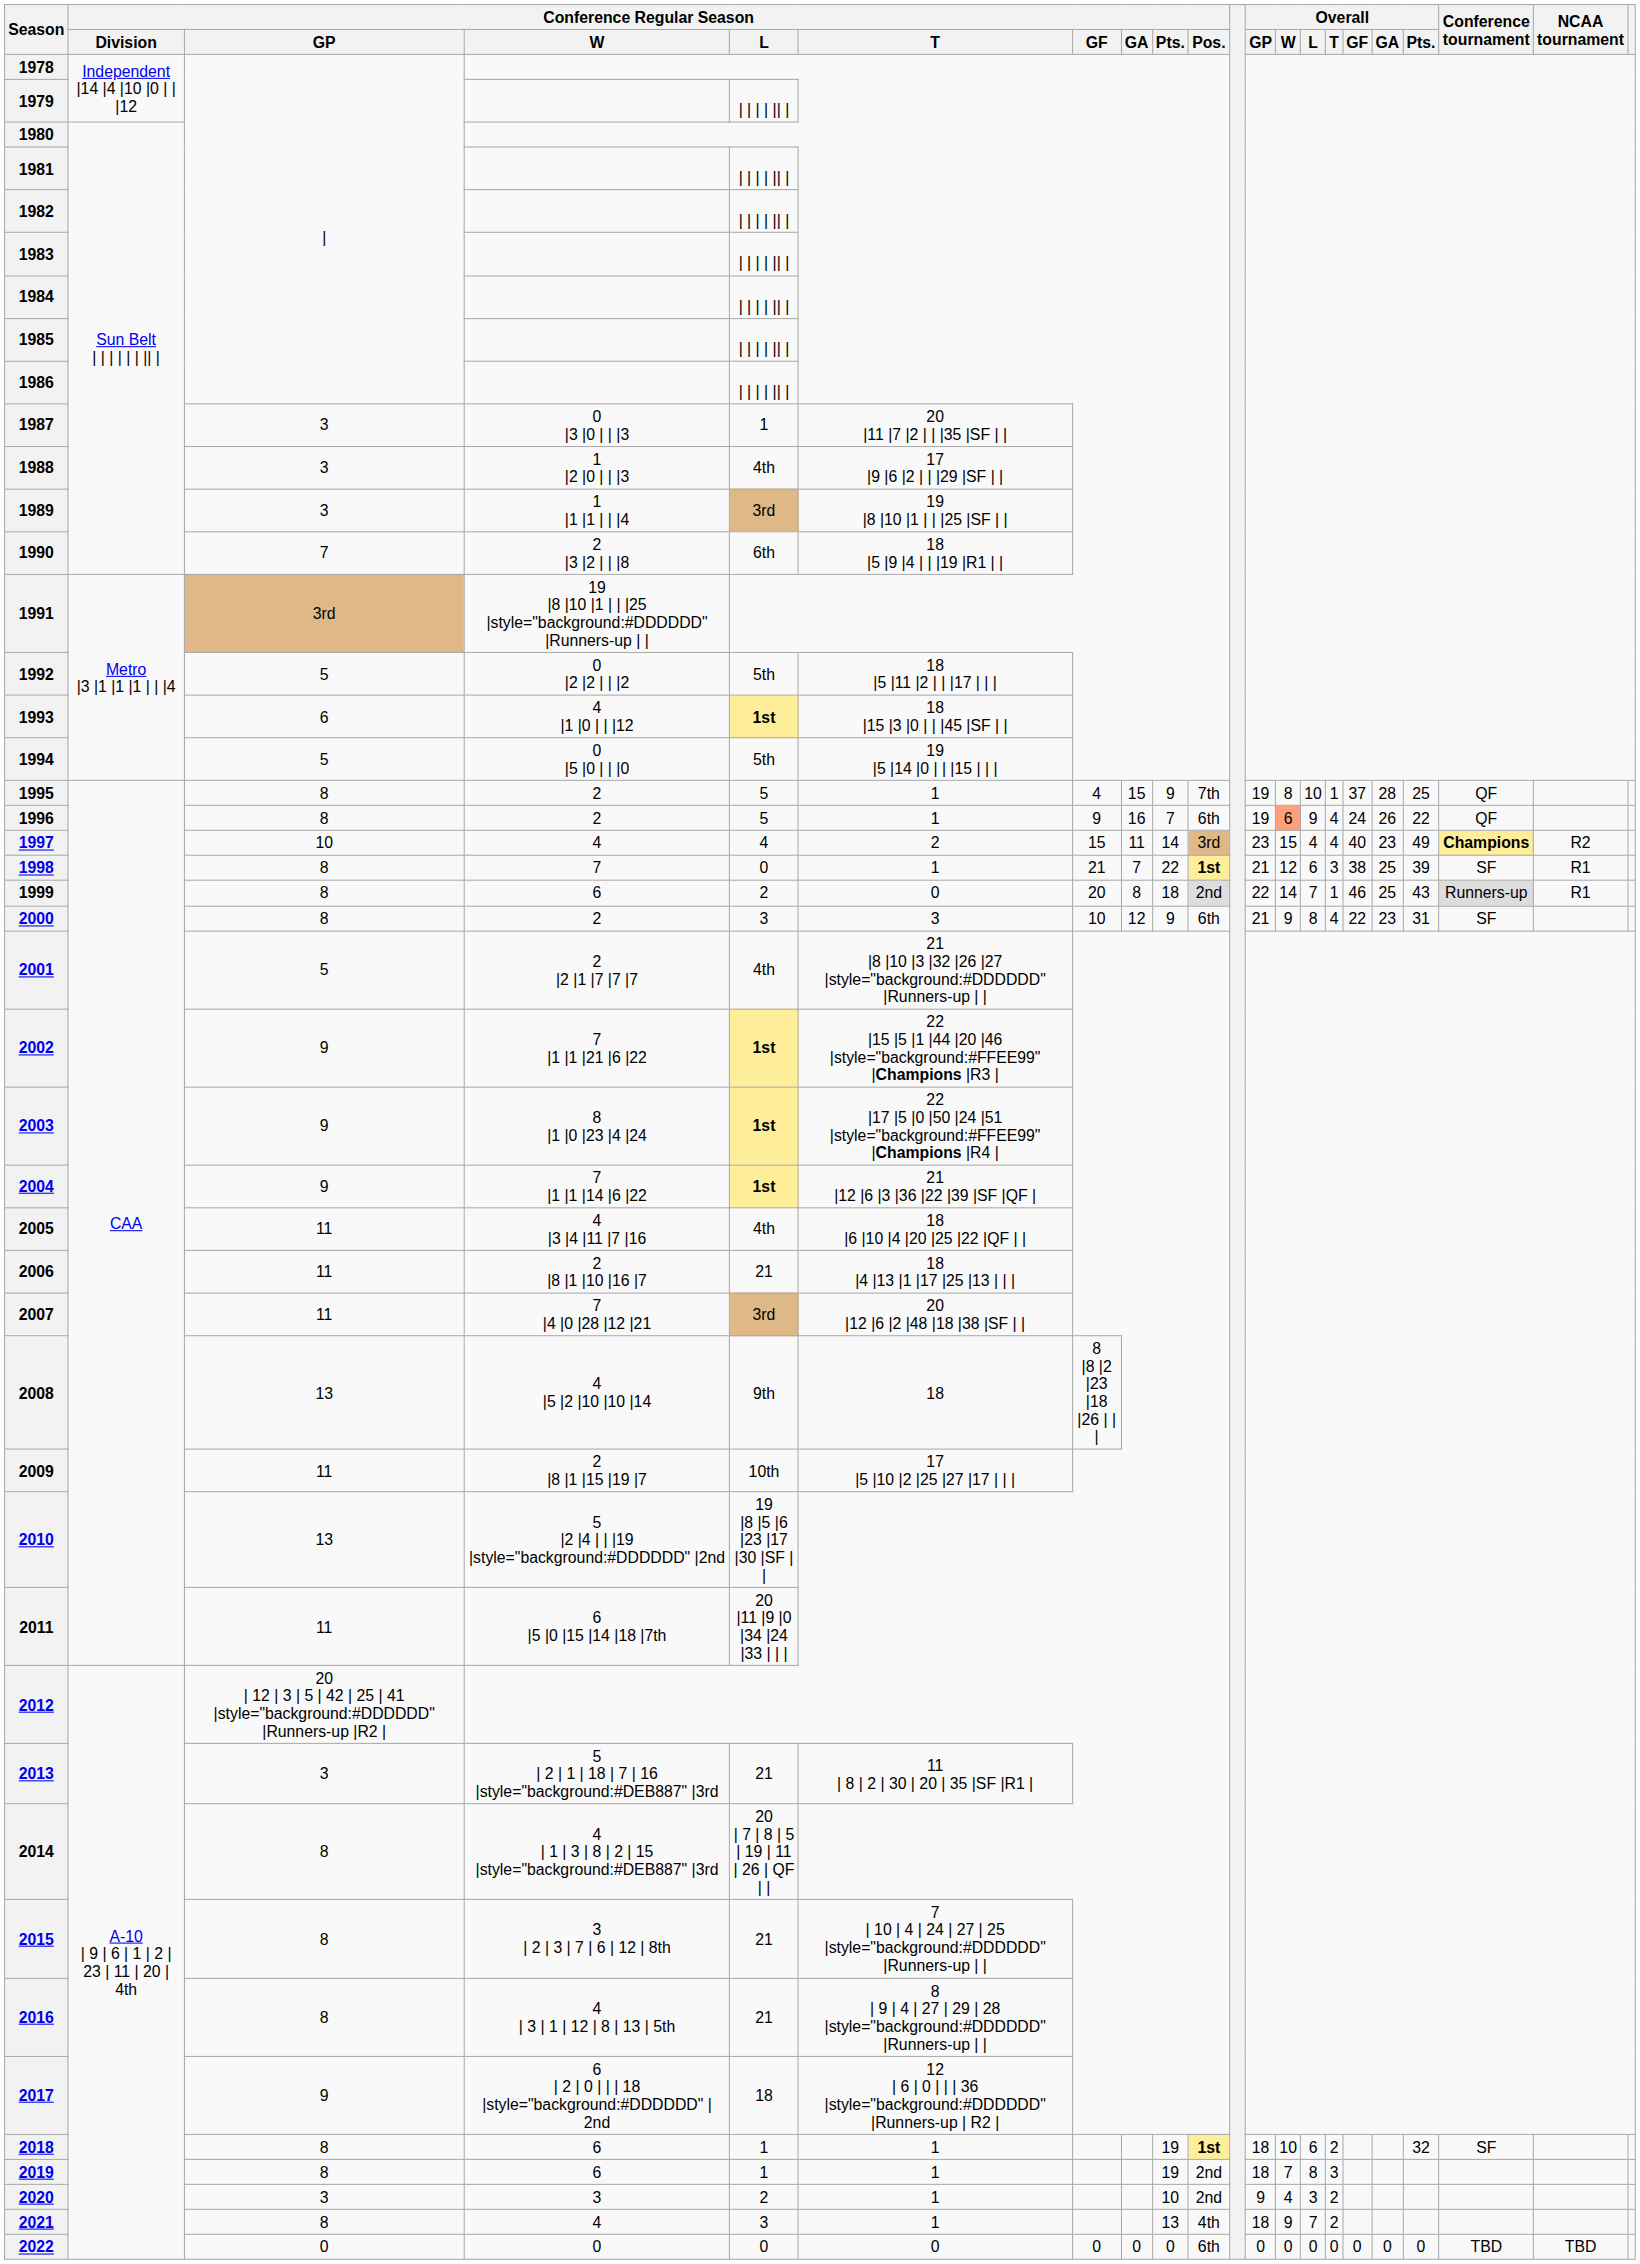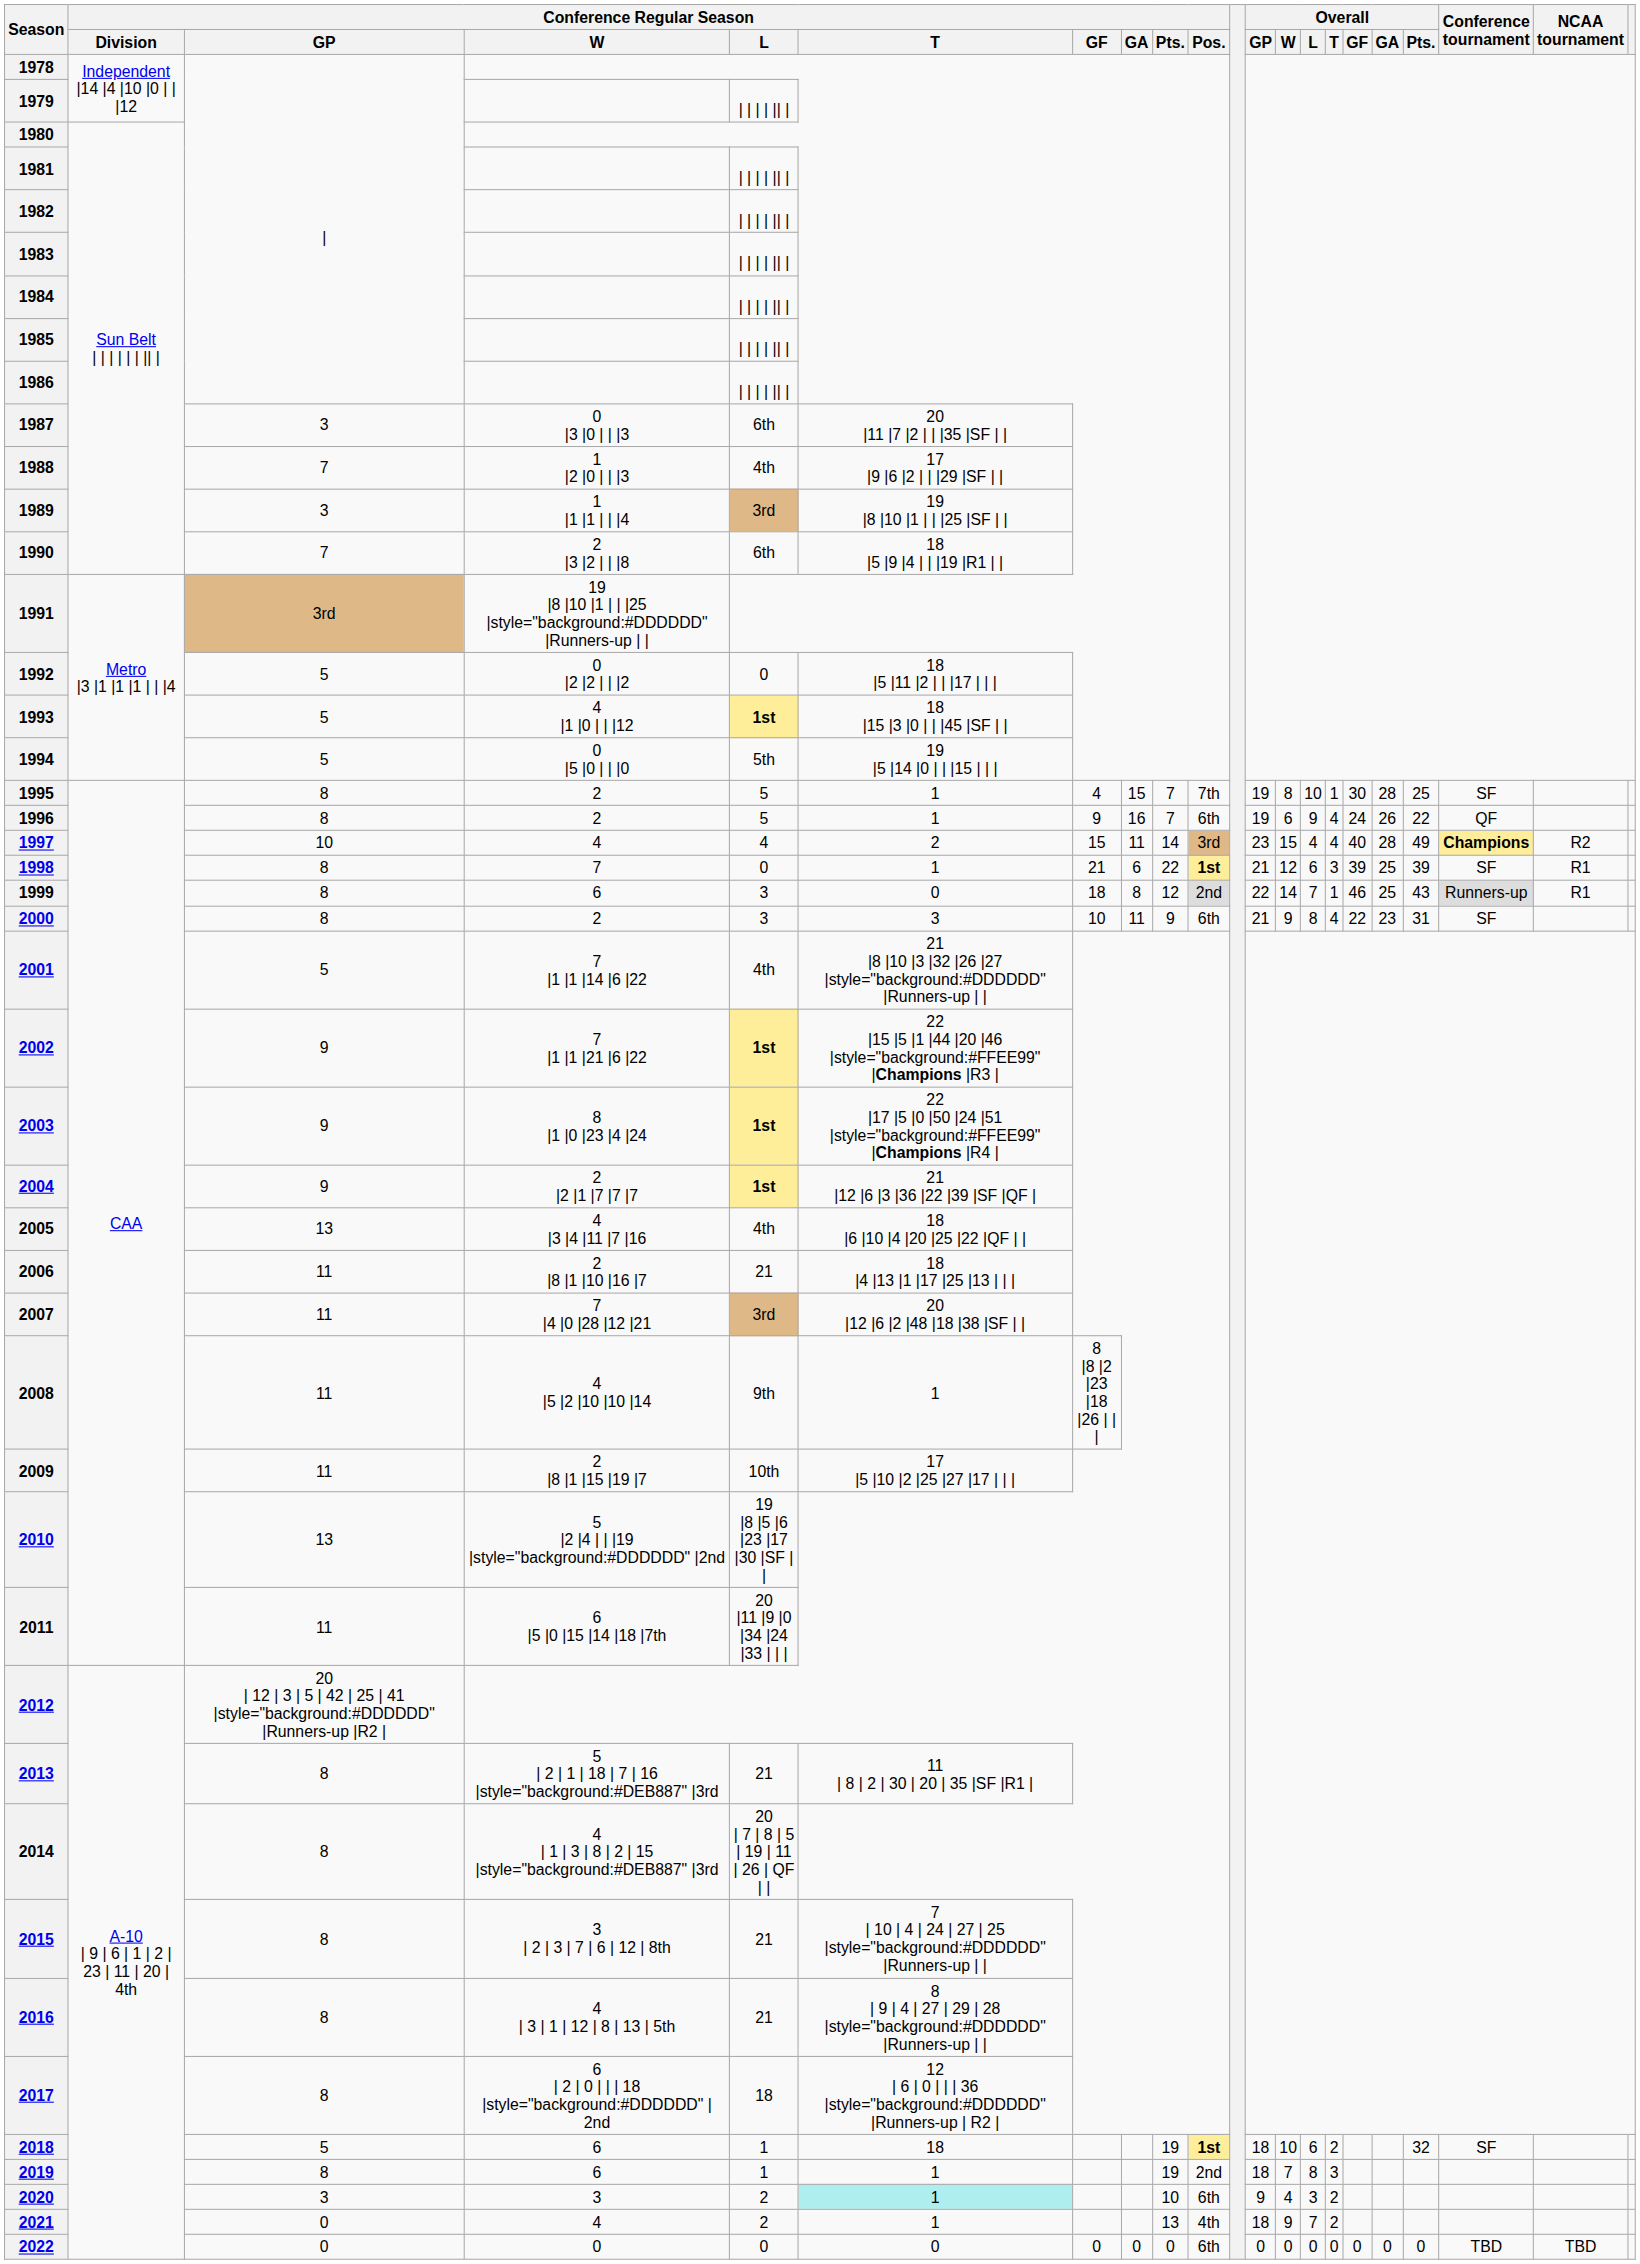1987 | Conference Regular Season / L: 1 -> 6th
1988 | Conference Regular Season / GP: 3 -> 7
1992 | Conference Regular Season / L: 5th -> 0
1993 | Conference Regular Season / GP: 6 -> 5
1995 | Conference Regular Season / Pts.: 9 -> 7
1995 | Overall / GF: 37 -> 30
1995 | Conference tournament: QF -> SF
1996 | Overall / W: lightsalmon background -> no background
1997 | Overall / GA: 23 -> 28
1998 | Conference Regular Season / GA: 7 -> 6
1998 | Overall / GF: 38 -> 39
1999 | Conference Regular Season / L: 2 -> 3
1999 | Conference Regular Season / GF: 20 -> 18
1999 | Conference Regular Season / Pts.: 18 -> 12
2000 | Conference Regular Season / GA: 12 -> 11
2001 | Conference Regular Season / W: 2 |2 |1 |7 |7 |7 -> 7 |1 |1 |14 |6 |22
2004 | Conference Regular Season / W: 7 |1 |1 |14 |6 |22 -> 2 |2 |1 |7 |7 |7
2005 | Conference Regular Season / GP: 11 -> 13
2008 | Conference Regular Season / GP: 13 -> 11
2008 | Conference Regular Season / T: 18 -> 1
2013 | Conference Regular Season / GP: 3 -> 8
2017 | Conference Regular Season / GP: 9 -> 8
2018 | Conference Regular Season / GP: 8 -> 5
2018 | Conference Regular Season / T: 1 -> 18
2020 | Conference Regular Season / T: no background -> paleturquoise background
2020 | Conference Regular Season / Pos.: 2nd -> 6th
2021 | Conference Regular Season / GP: 8 -> 0
2021 | Conference Regular Season / L: 3 -> 2
